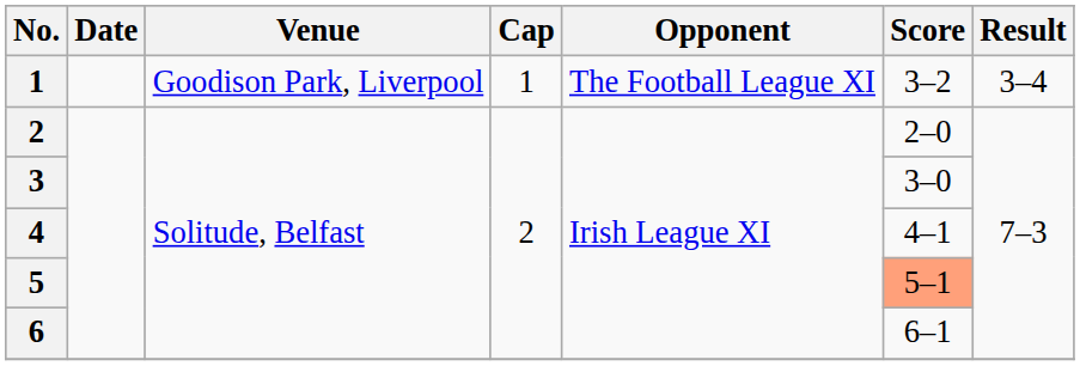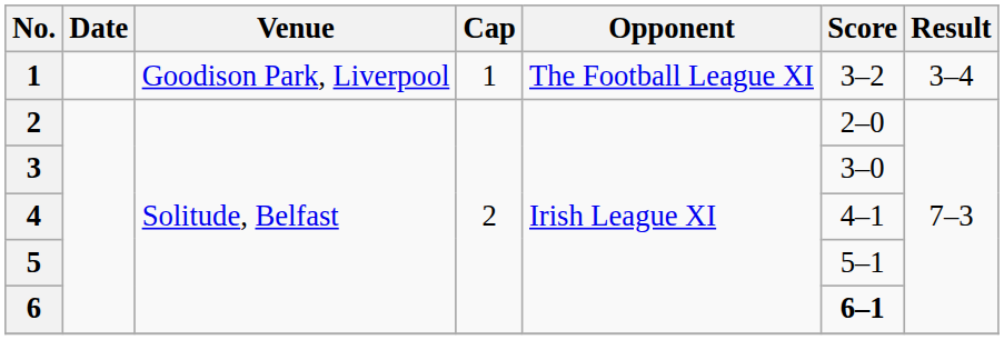5 | Score: lightsalmon background -> no background
6 | Score: normal -> bold
